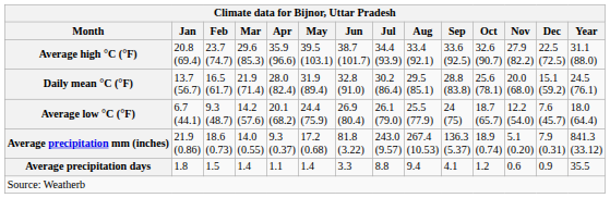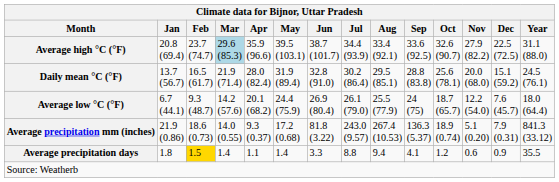Average high °C (°F) | Mar: no background -> lightblue background
Average precipitation days | Feb: no background -> gold background
